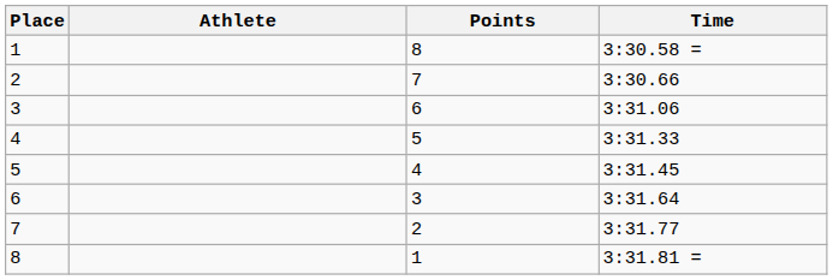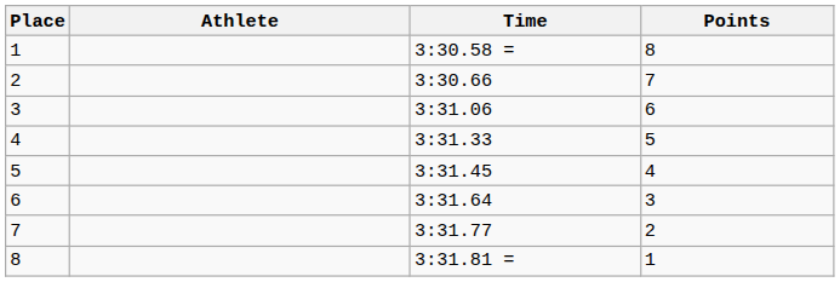columns swapped: Time <-> Points
